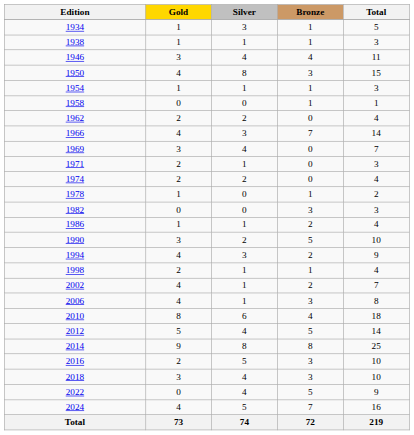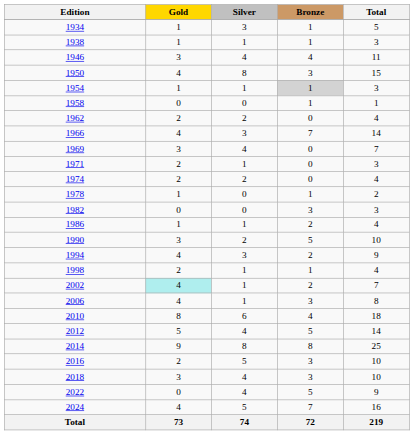1954 | Bronze: no background -> lightgrey background
2002 | Gold: no background -> paleturquoise background
